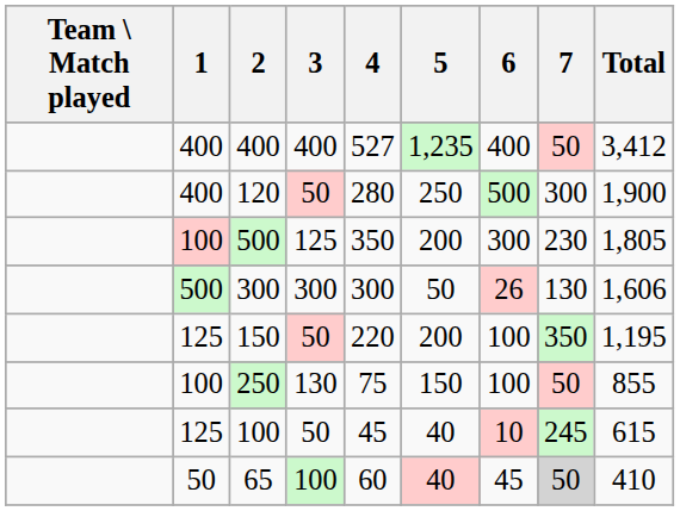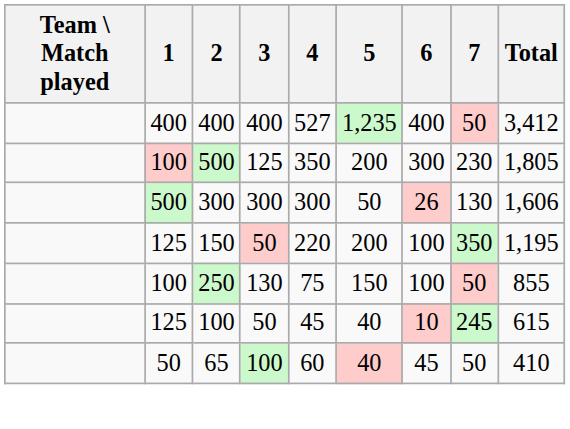- row: 400 | 120 | 50 | 280 | 250 | 500 | 300 | 1,900
65 | 7: lightgrey background -> no background
